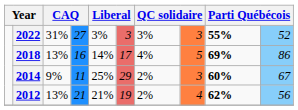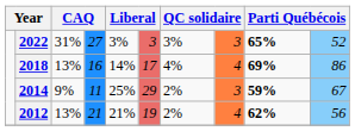2022 | column 9: 55% -> 65%
2018 | column 8: 5 -> 4
2014 | column 9: 60% -> 59%
